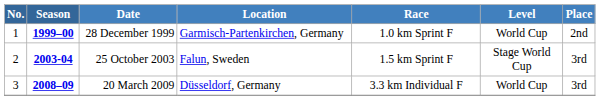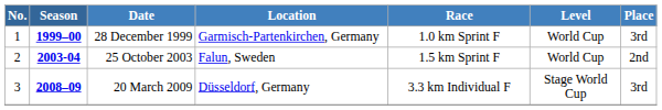28 December 1999 | Place: 2nd -> 3rd
25 October 2003 | Level: Stage World Cup -> World Cup
25 October 2003 | Place: 3rd -> 2nd
20 March 2009 | Level: World Cup -> Stage World Cup
